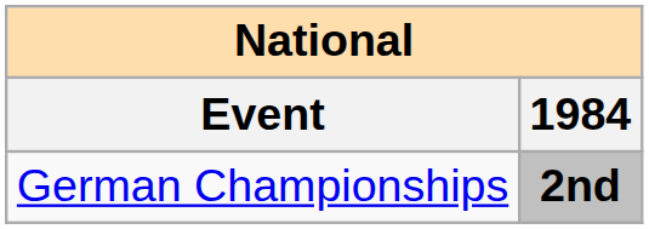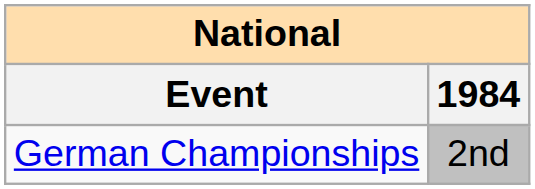German Championships | 1984: bold -> normal
